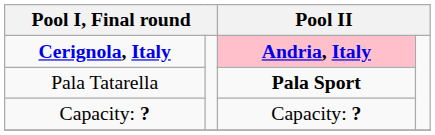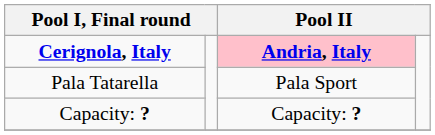Pala Tatarella | column 3: bold -> normal
